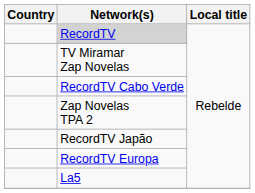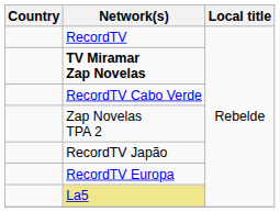RecordTV | Network(s): lightgrey background -> no background
TV Miramar Zap Novelas | Network(s): normal -> bold
La5 | Network(s): no background -> khaki background
